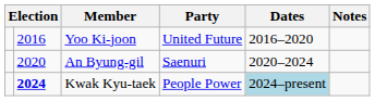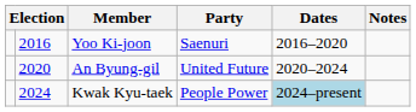Yoo Ki-joon | Party: United Future -> Saenuri
An Byung-gil | Party: Saenuri -> United Future
Kwak Kyu-taek | column 2: bold -> normal
